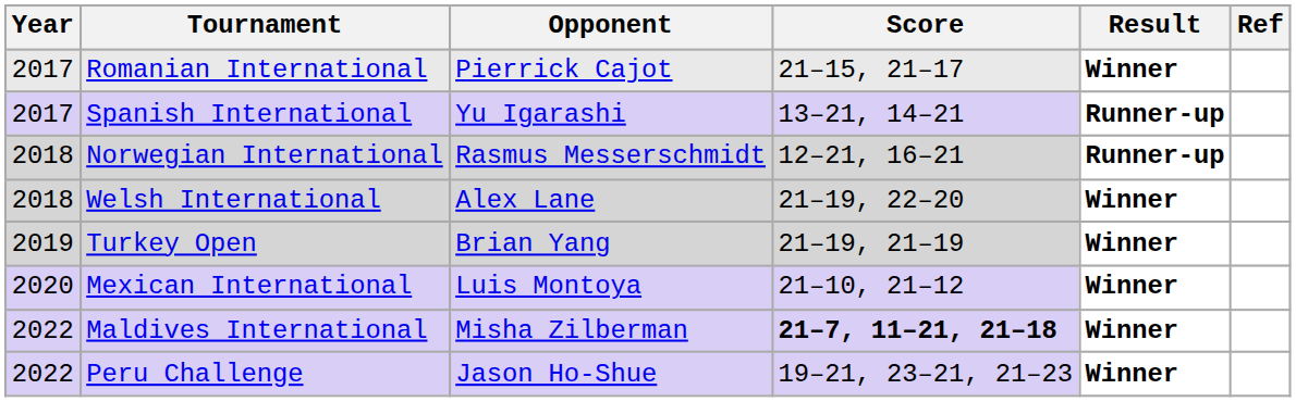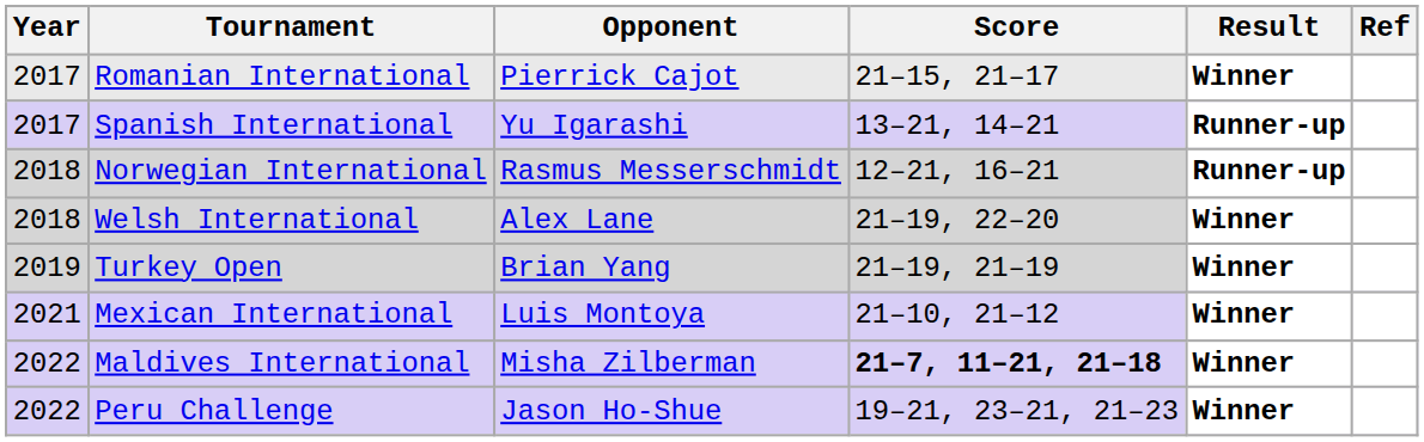Mexican International | Year: 2020 -> 2021
